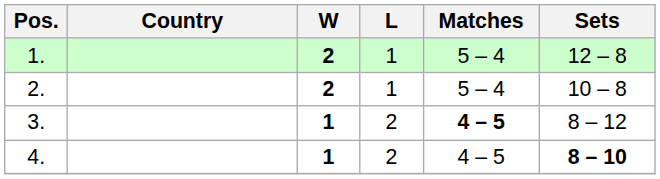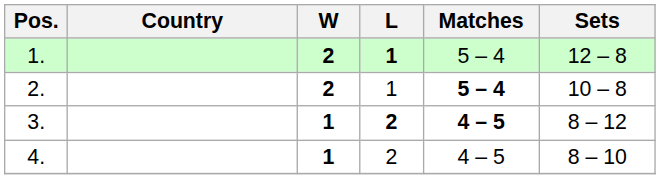1. | L: normal -> bold
2. | Matches: normal -> bold
3. | L: normal -> bold
4. | Sets: bold -> normal
